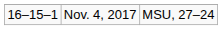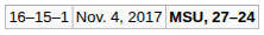Nov. 4, 2017 | column 3: normal -> bold
